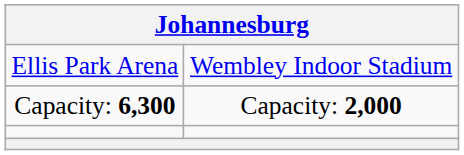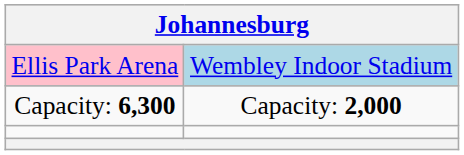Ellis Park Arena | column 1: no background -> pink background
Ellis Park Arena | column 2: no background -> lightblue background
